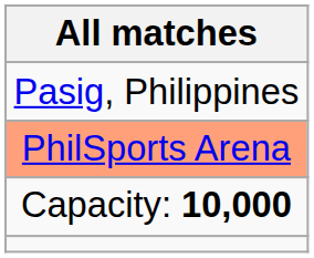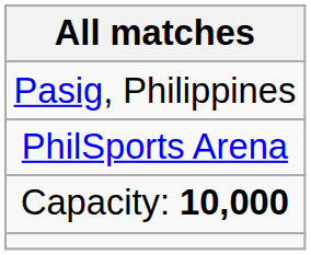row 3 | column 1: lightsalmon background -> no background
